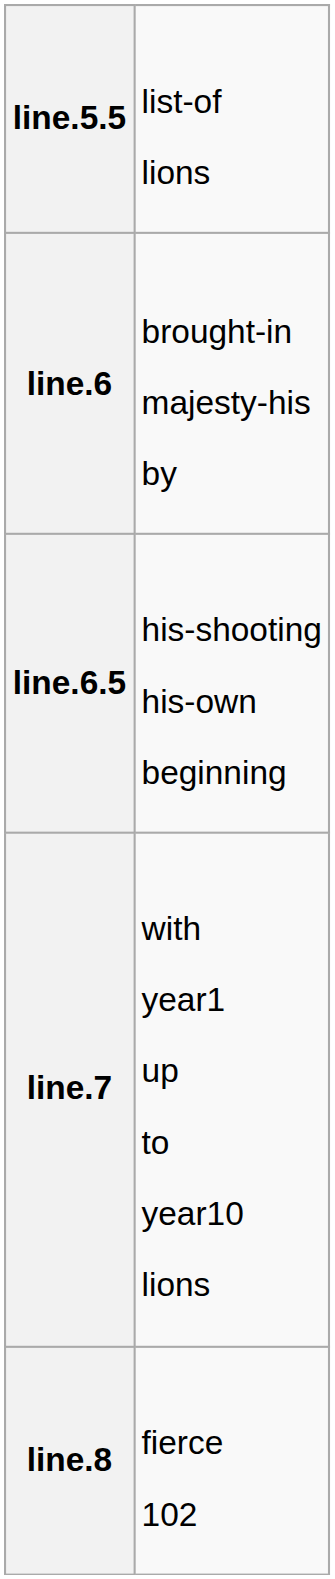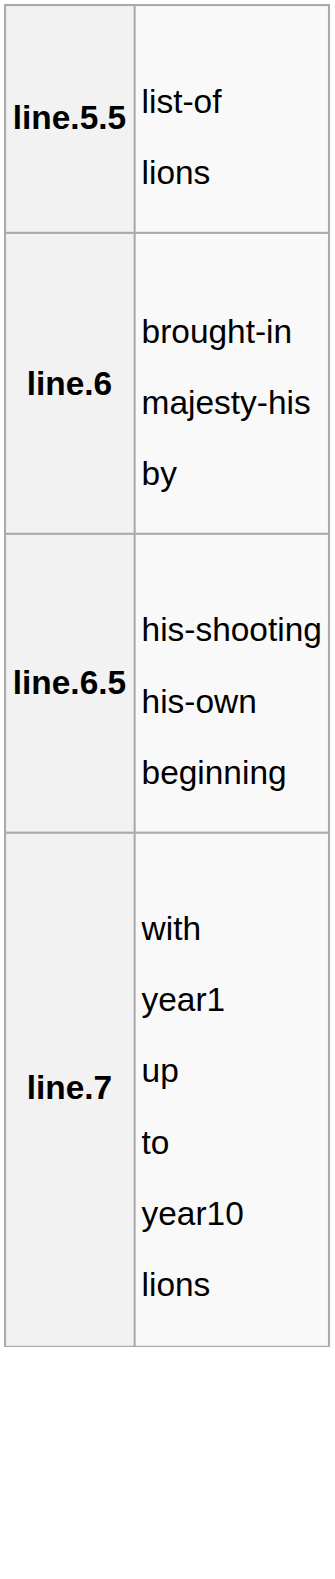- row: line.8 | fierce 102
